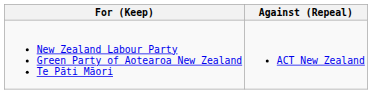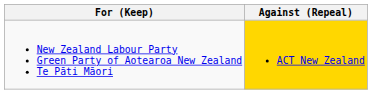row 2 | Against (Repeal): no background -> gold background
